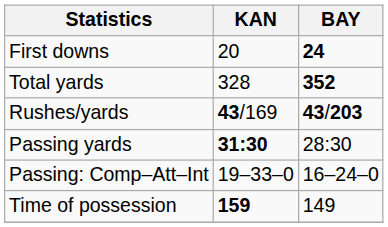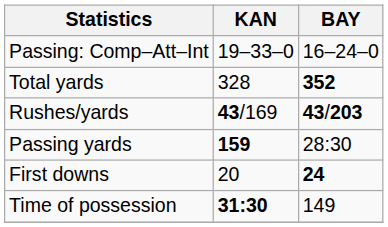rows swapped: First downs <-> Passing: Comp–Att–Int
Passing yards | KAN: 31:30 -> 159
Time of possession | KAN: 159 -> 31:30
